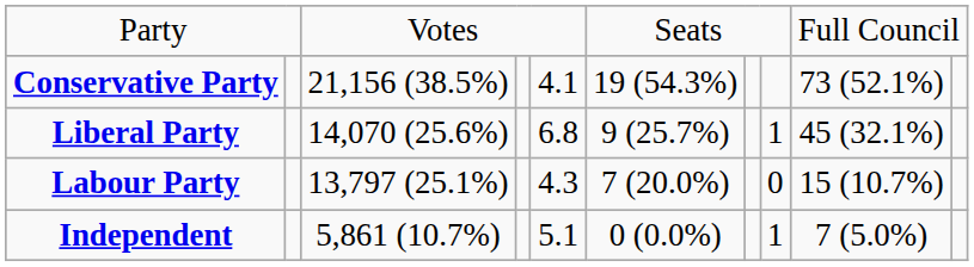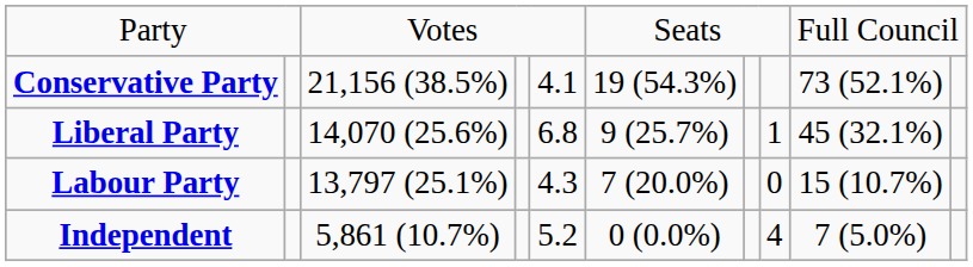Independent | column 5: 5.1 -> 5.2
Independent | column 8: 1 -> 4
